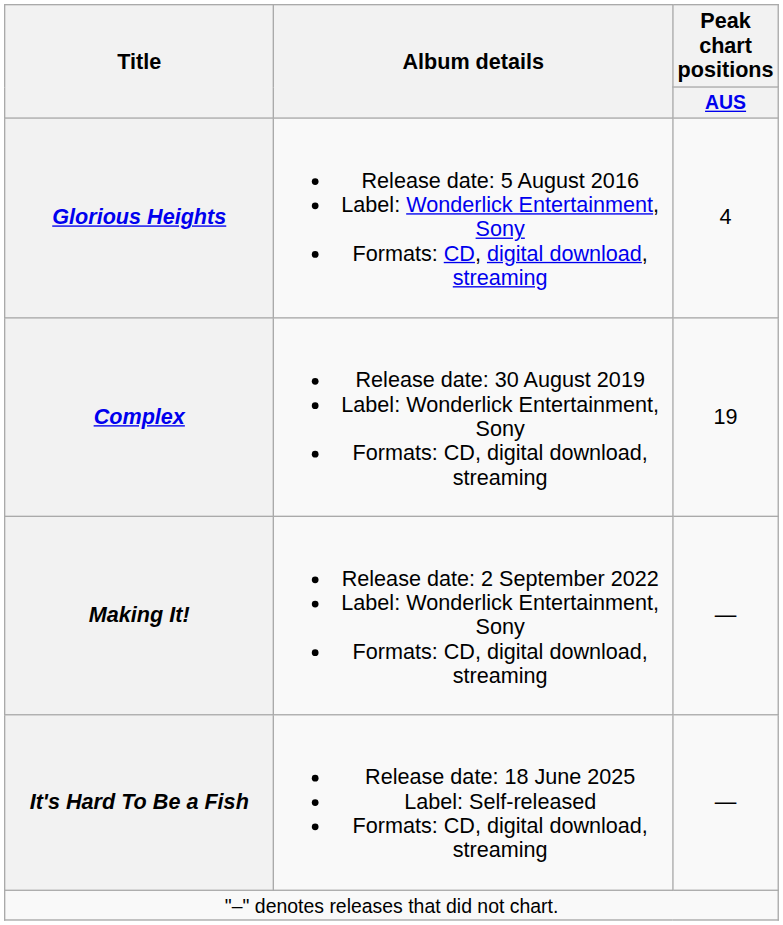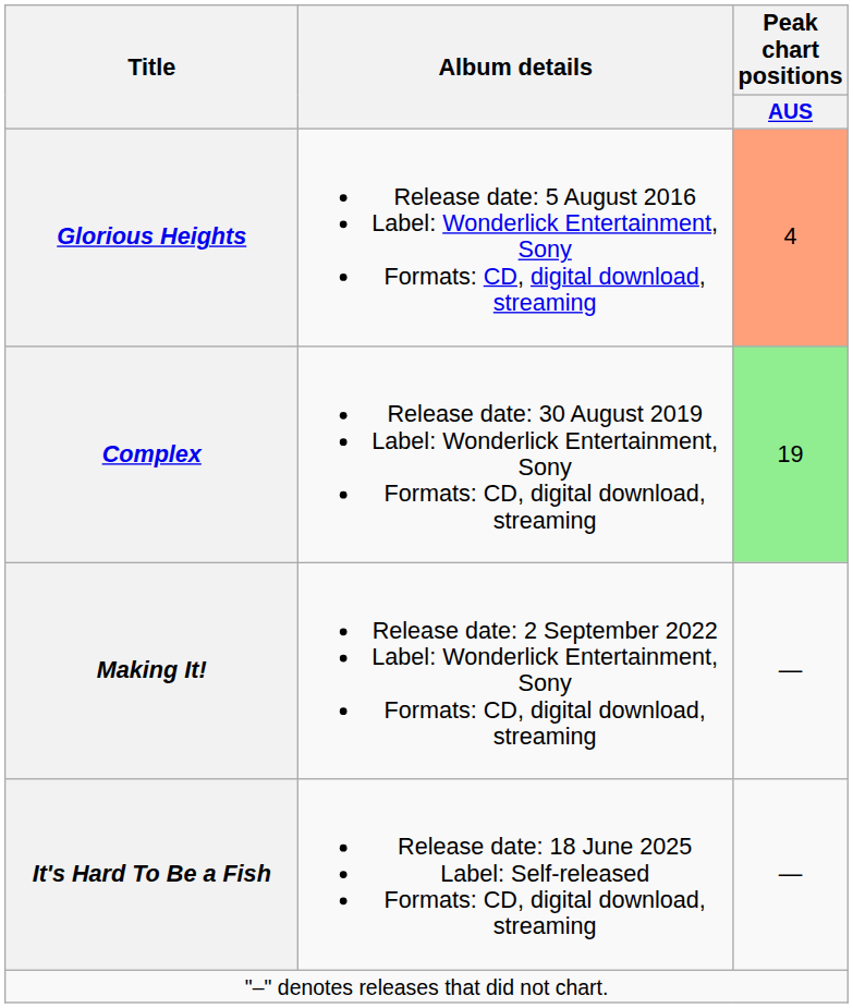Glorious Heights | Peak chart positions / AUS: no background -> lightsalmon background
Complex | Peak chart positions / AUS: no background -> lightgreen background
